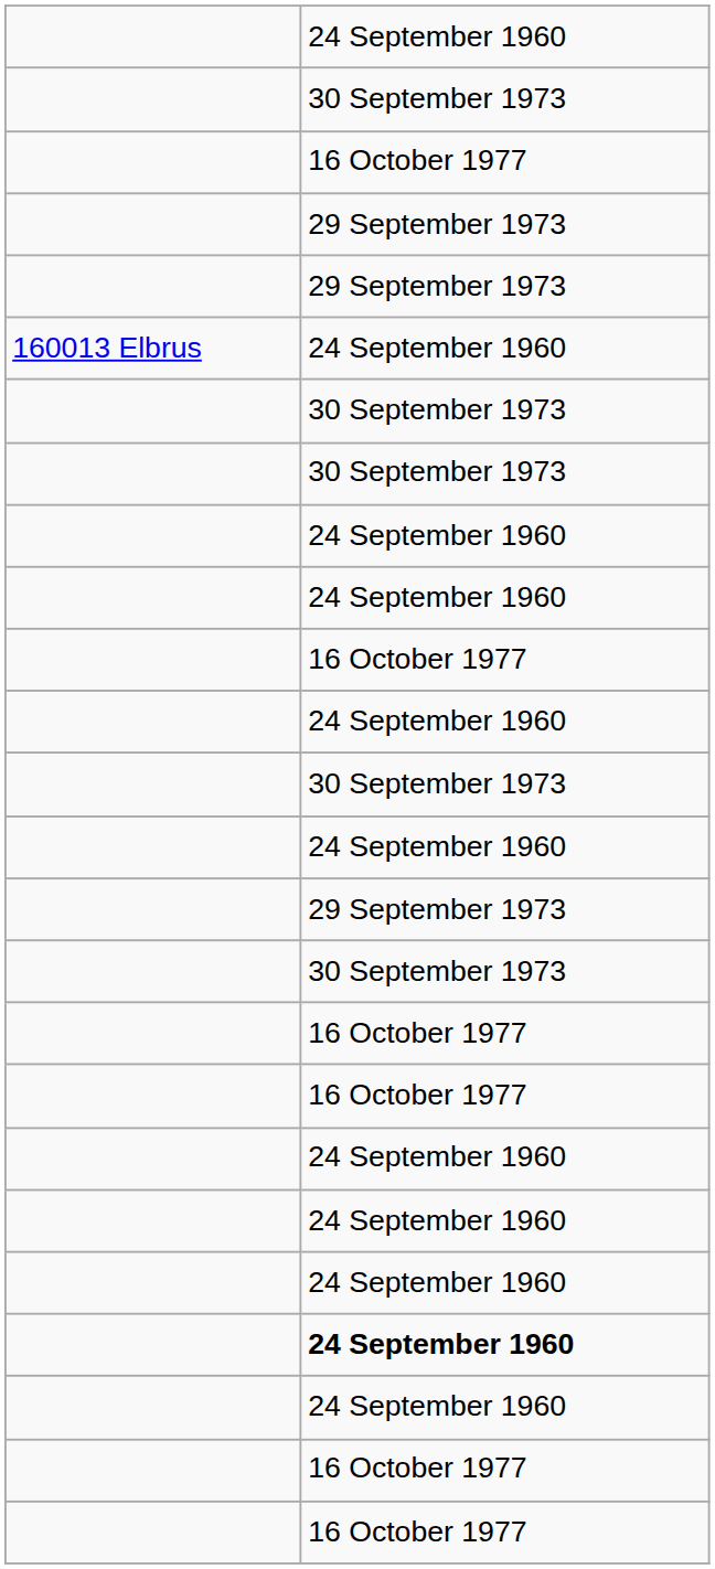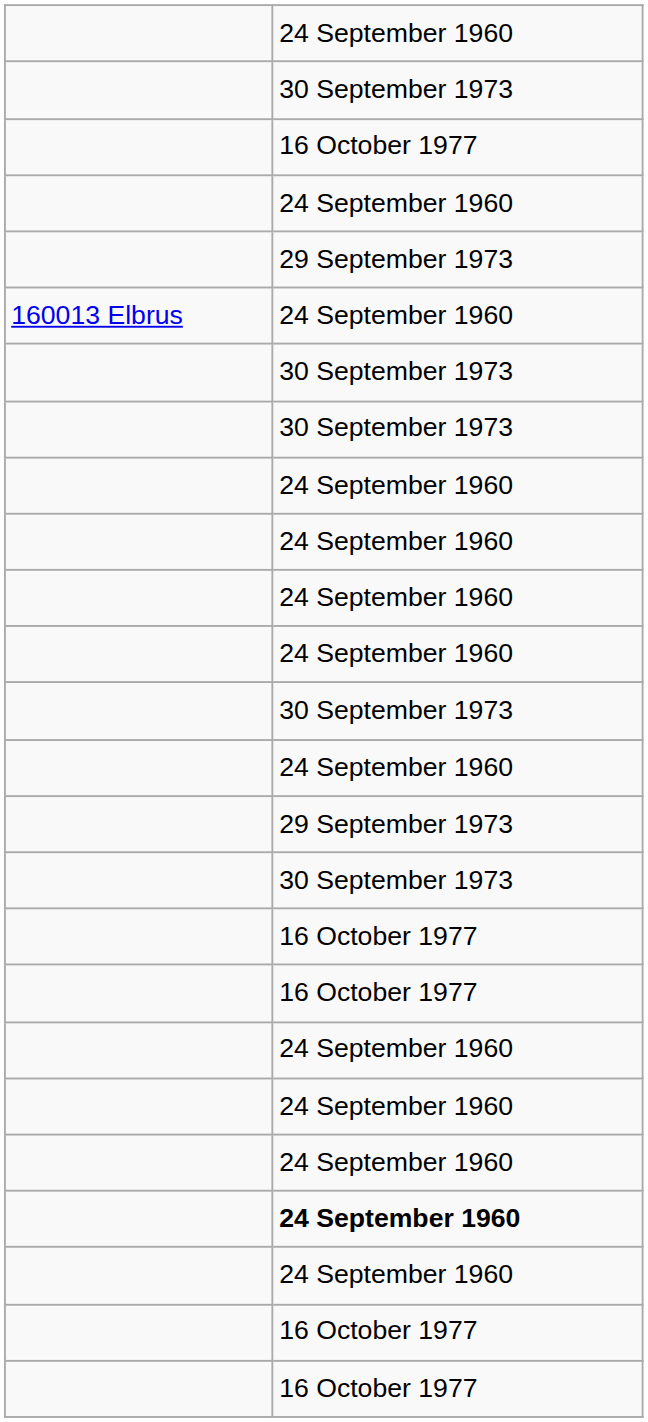row 4 | column 2: 29 September 1973 -> 24 September 1960
row 11 | column 2: 16 October 1977 -> 24 September 1960
